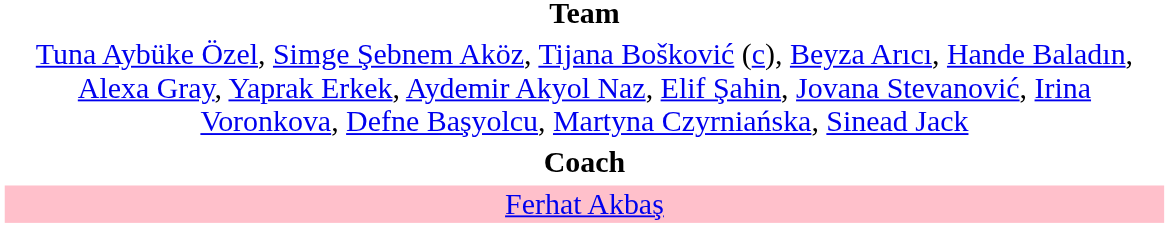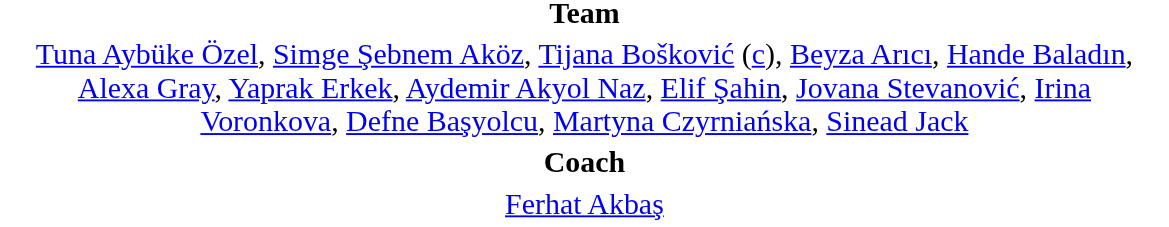row 4 | column 1: pink background -> no background
